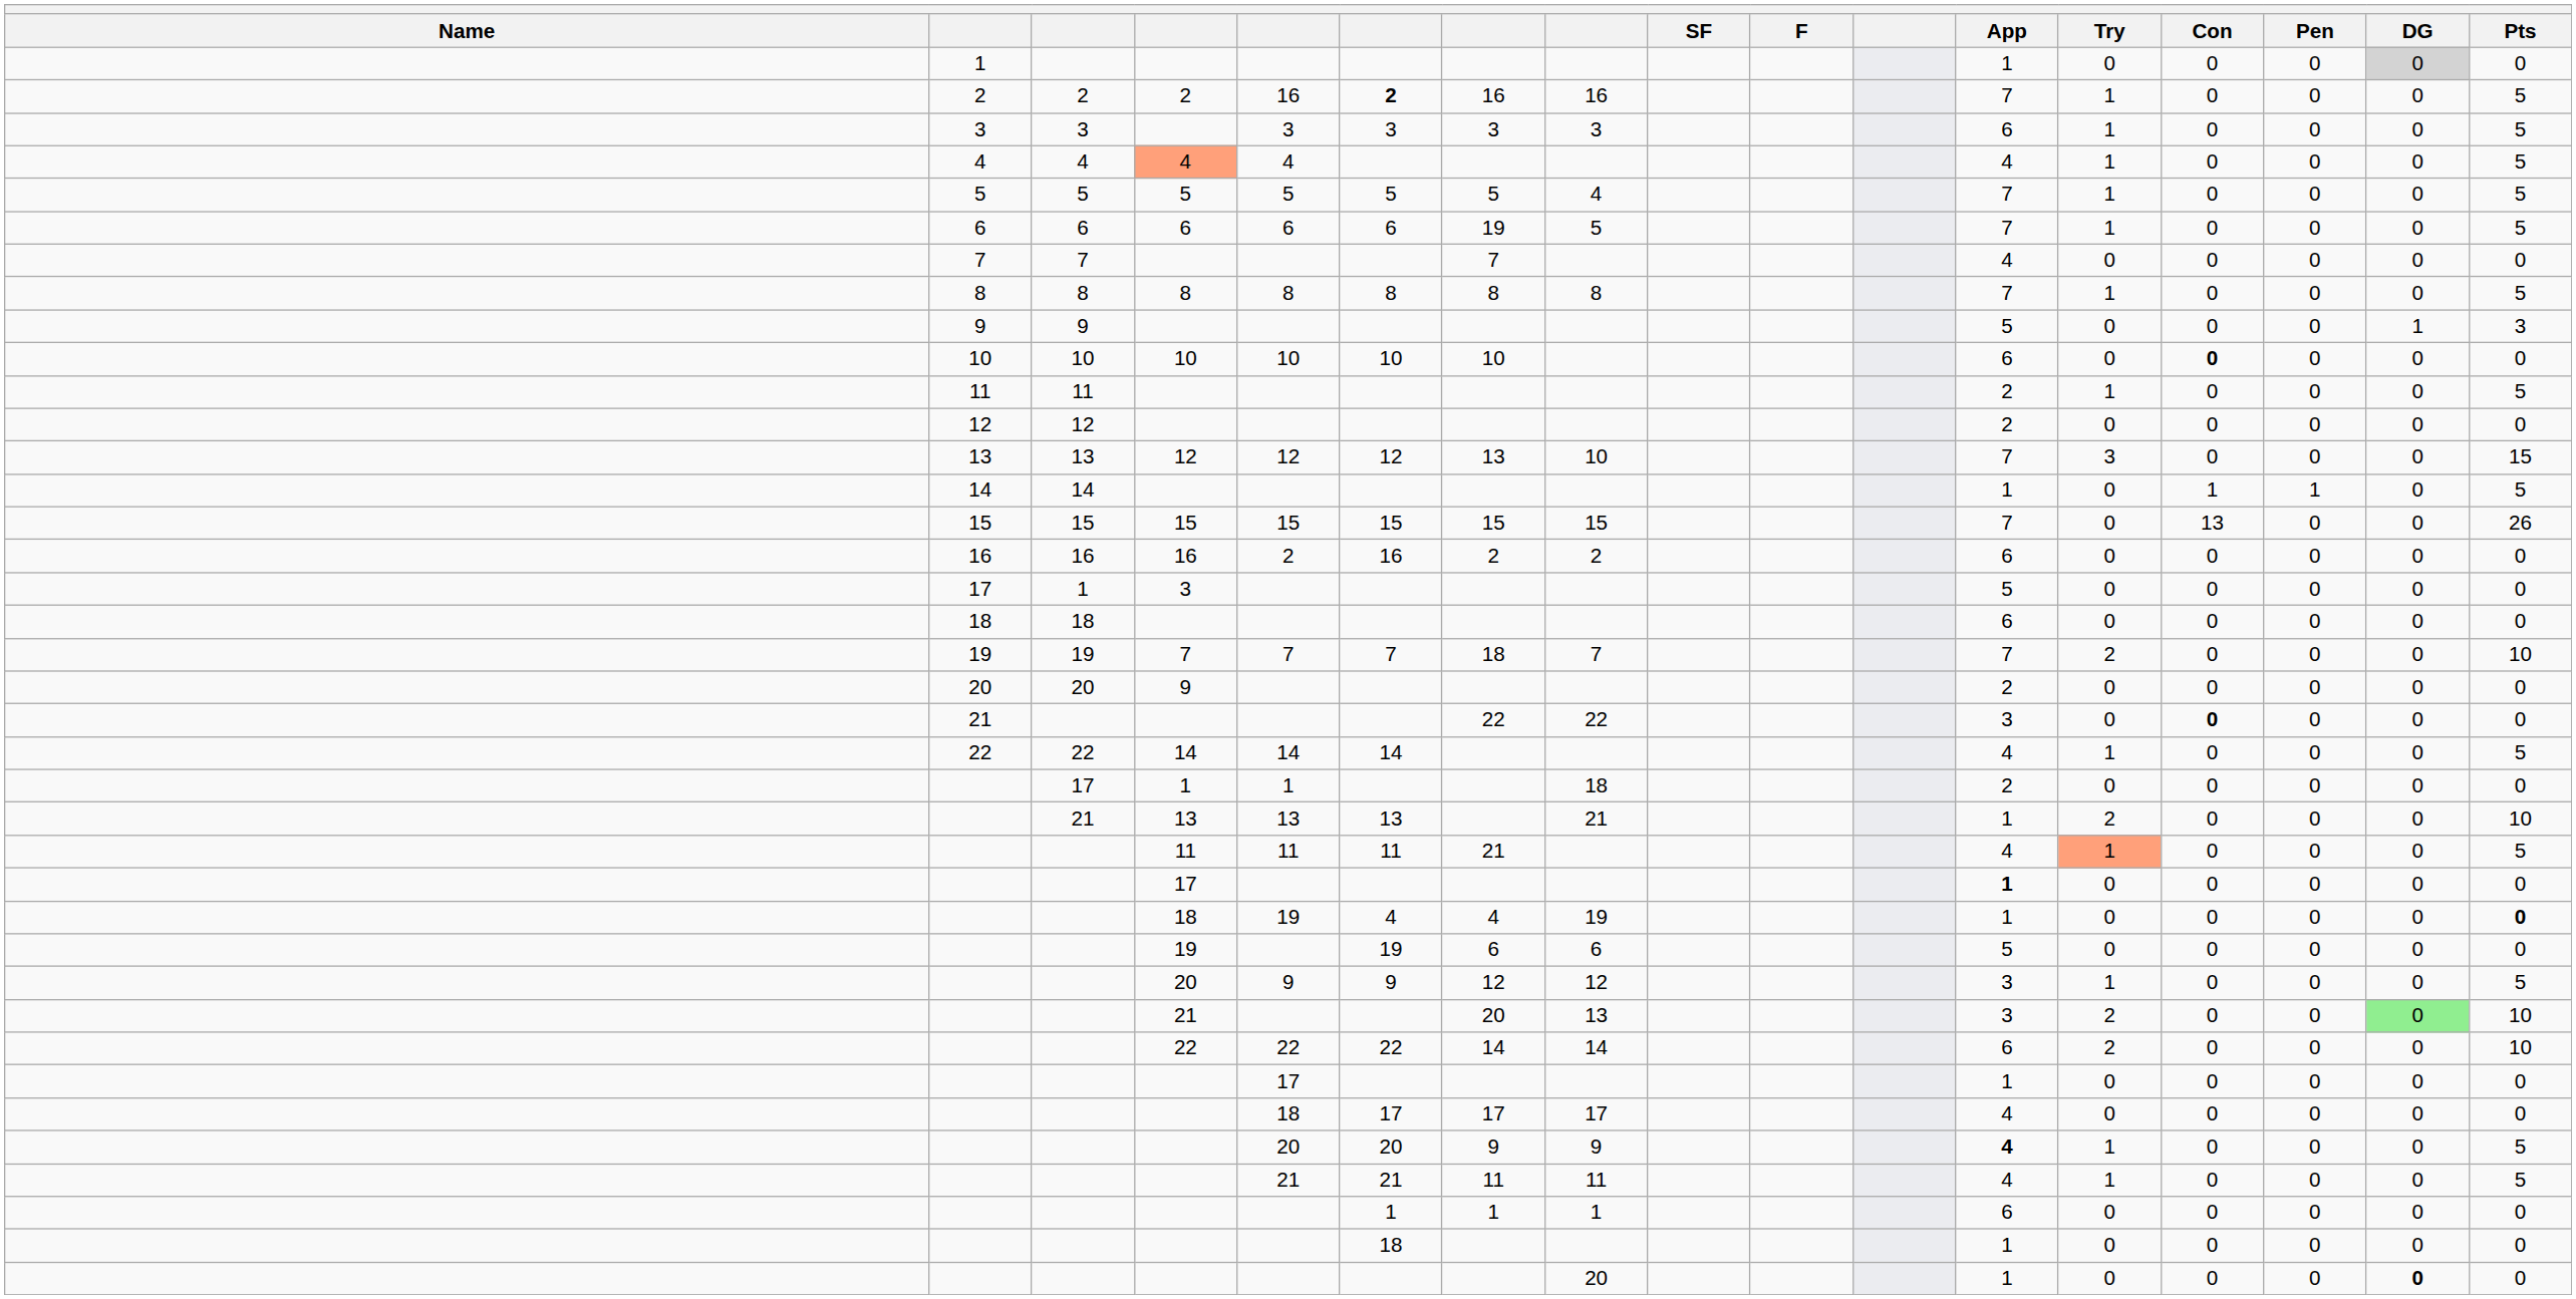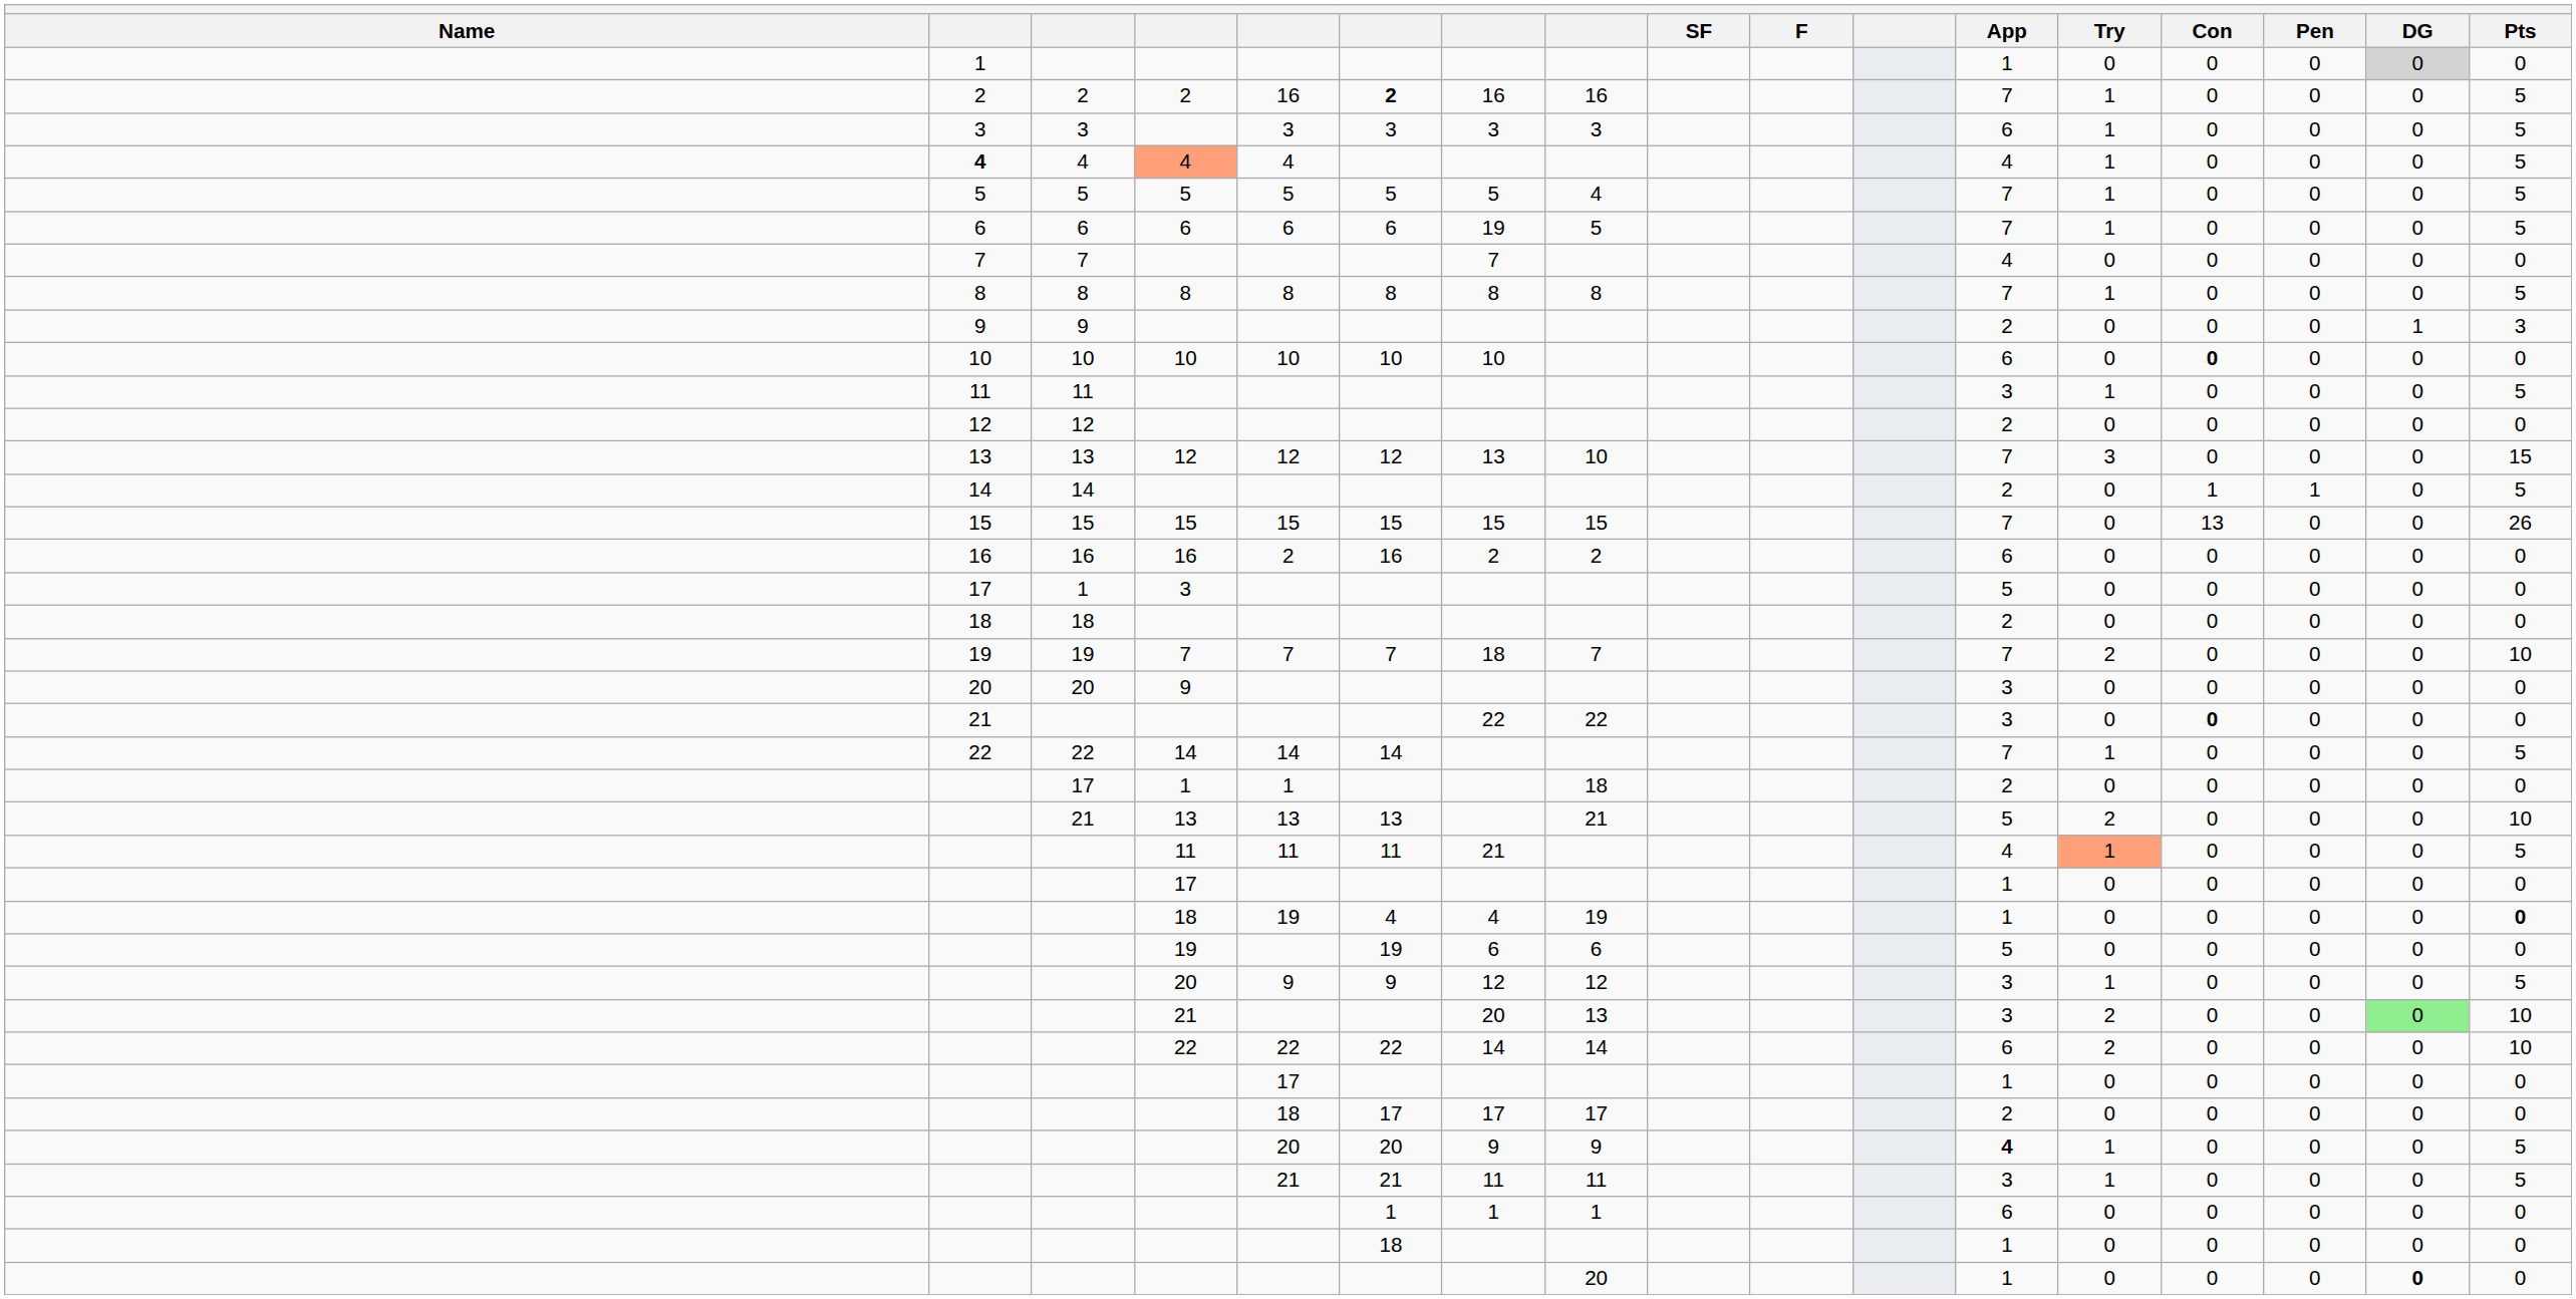row 6 | column 2: normal -> bold
row 11 | App: 5 -> 2
row 13 | App: 2 -> 3
row 16 | App: 1 -> 2
row 20 | App: 6 -> 2
row 22 | App: 2 -> 3
row 24 | App: 4 -> 7
row 26 | App: 1 -> 5
row 28 | App: bold -> normal
row 35 | App: 4 -> 2
row 37 | App: 4 -> 3
